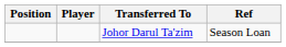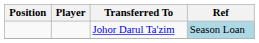Johor Darul Ta'zim | Ref: no background -> lightblue background
